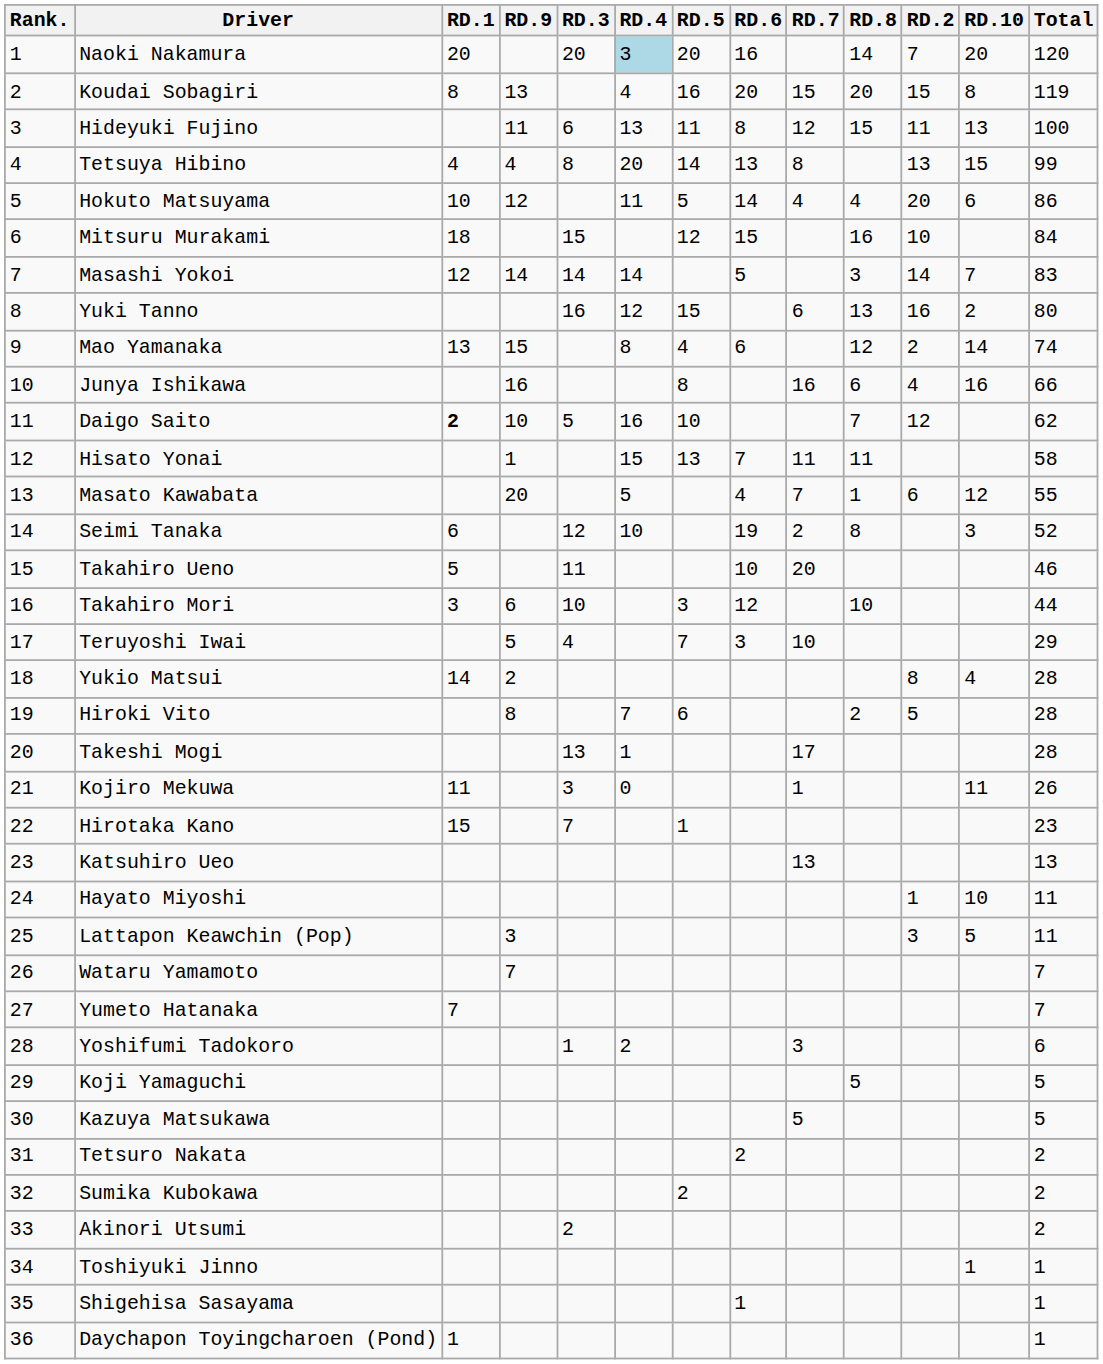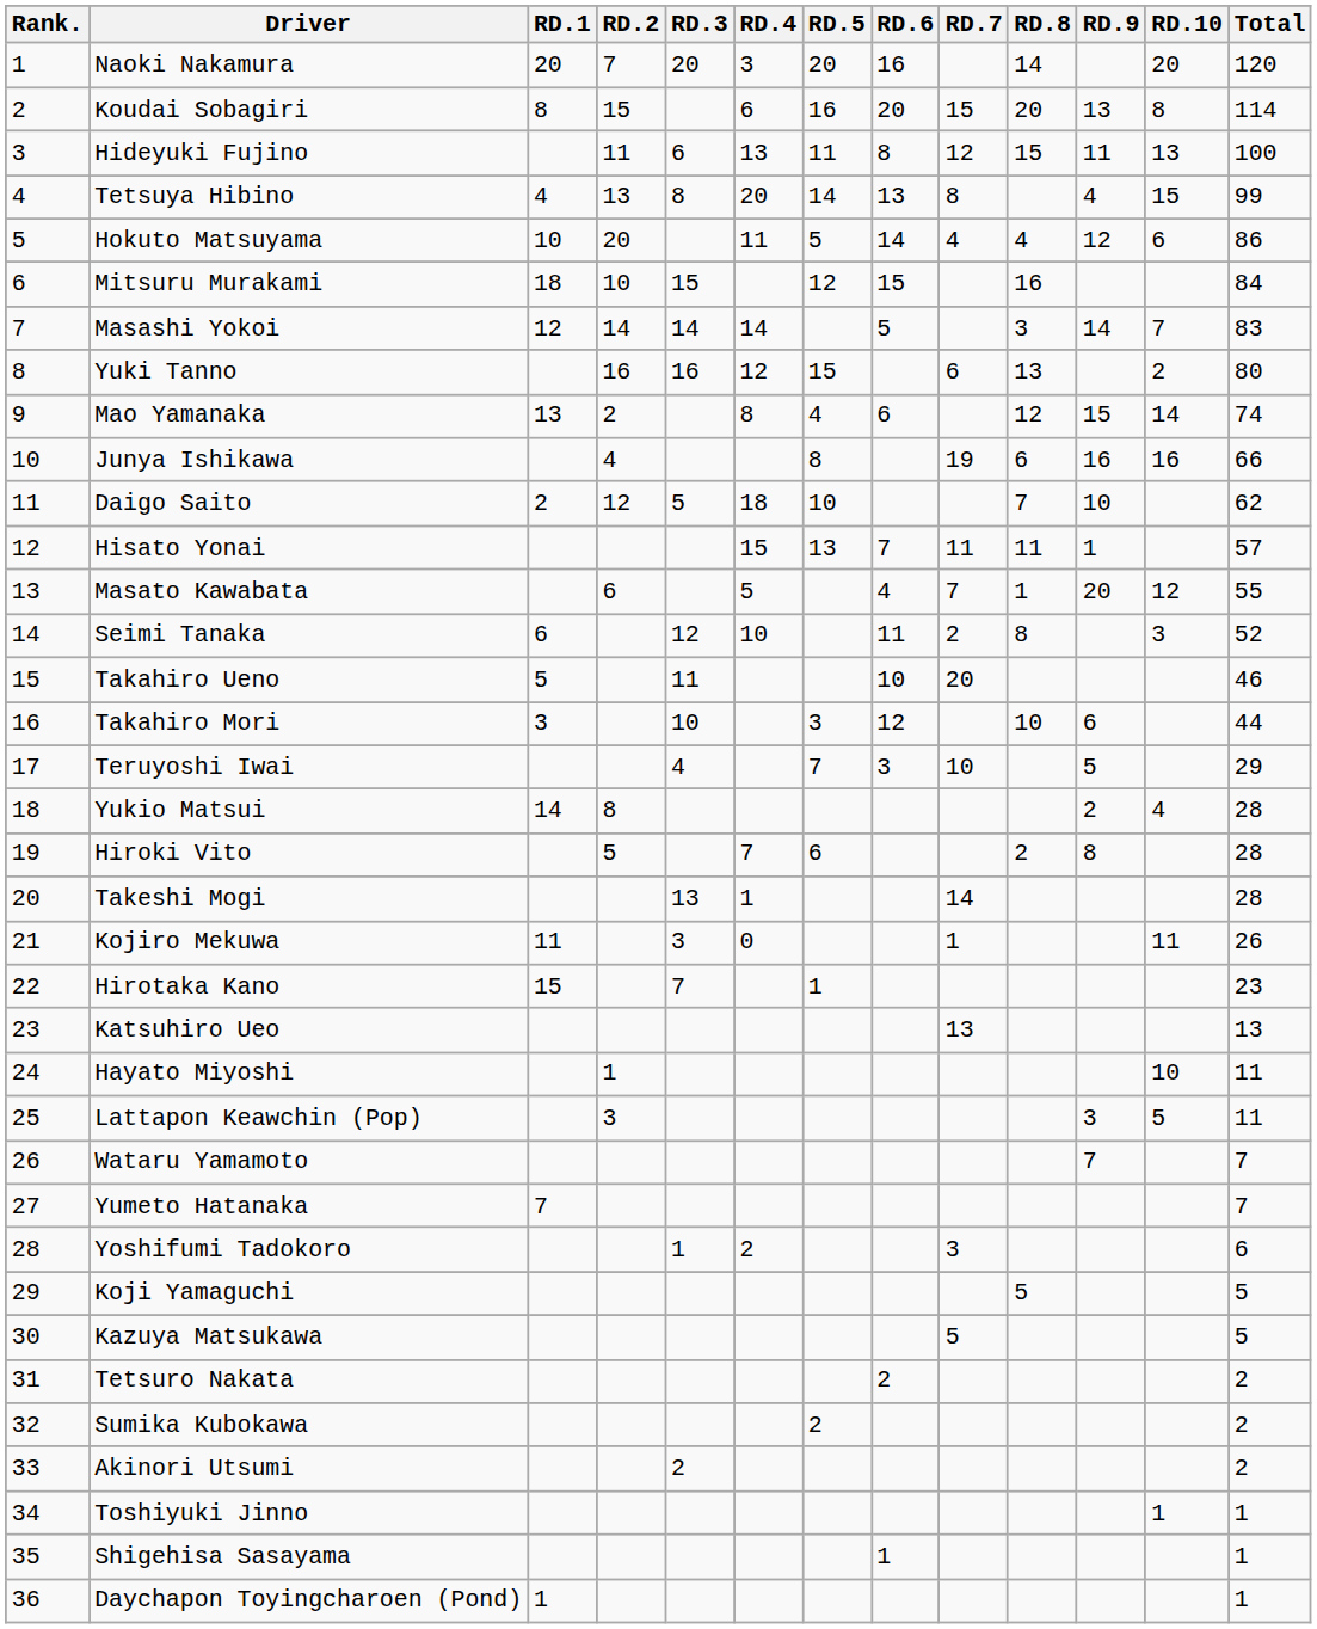columns swapped: RD.2 <-> RD.9
Naoki Nakamura | RD.4: lightblue background -> no background
Koudai Sobagiri | RD.4: 4 -> 6
Koudai Sobagiri | Total: 119 -> 114
Junya Ishikawa | RD.7: 16 -> 19
Daigo Saito | RD.1: bold -> normal
Daigo Saito | RD.4: 16 -> 18
Hisato Yonai | Total: 58 -> 57
Seimi Tanaka | RD.6: 19 -> 11
Takeshi Mogi | RD.7: 17 -> 14
